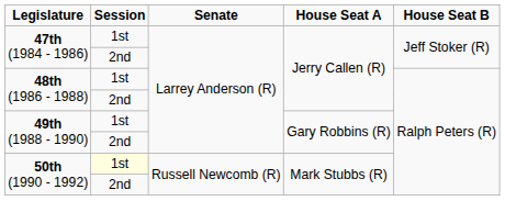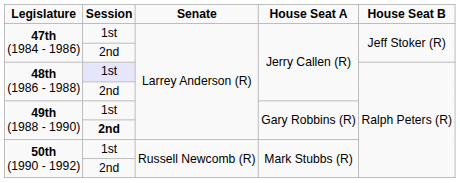48th (1986 - 1988) / 1st | Session: no background -> lavender background
49th (1988 - 1990) / 2nd | Session: normal -> bold
50th (1990 - 1992) / 1st | Session: lightyellow background -> no background
